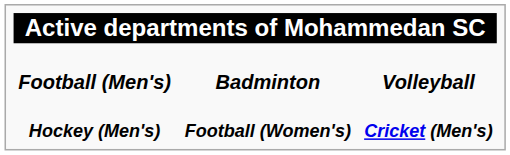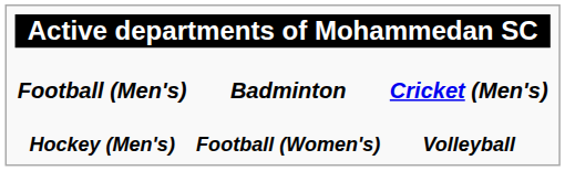Football (Men's) | column 3: Volleyball -> Cricket (Men's)
Hockey (Men's) | column 3: Cricket (Men's) -> Volleyball
